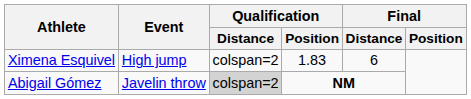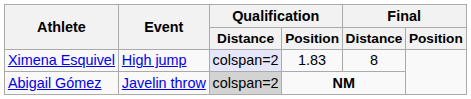Ximena Esquivel | Qualification / Distance: no background -> lavender background
Ximena Esquivel | Final / Distance: 6 -> 8
